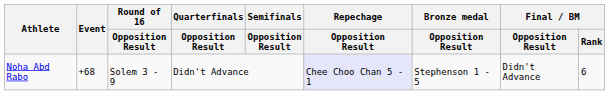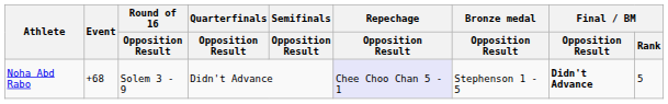Noha Abd Rabo | Final / BM / Opposition Result: normal -> bold
Noha Abd Rabo | Final / BM / Rank: 6 -> 5
